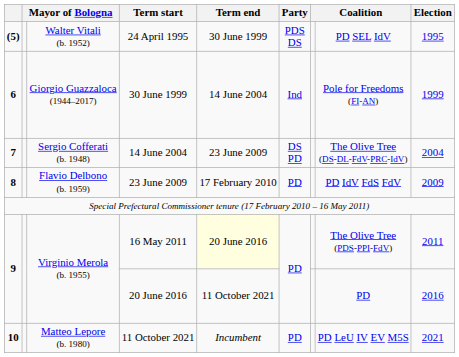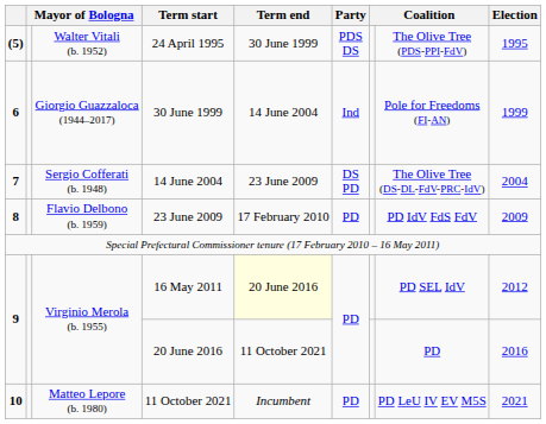24 April 1995 | column 8: PD SEL IdV -> The Olive Tree (PDS-PPI-FdV)
16 May 2011 | column 8: The Olive Tree (PDS-PPI-FdV) -> PD SEL IdV
16 May 2011 | Election: 2011 -> 2012
